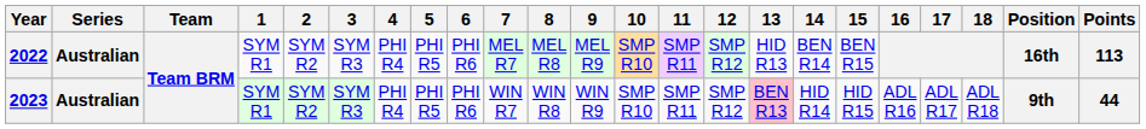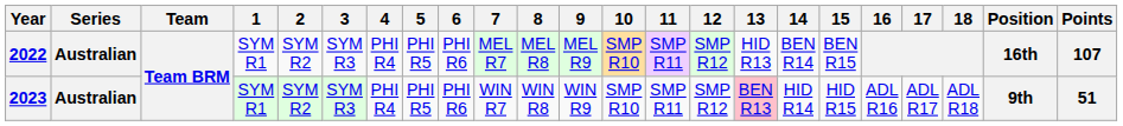2022 | Points: 113 -> 107
2023 | Points: 44 -> 51
